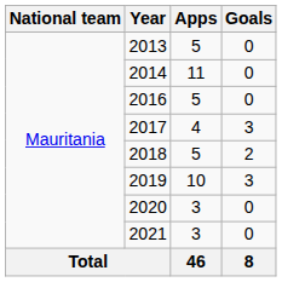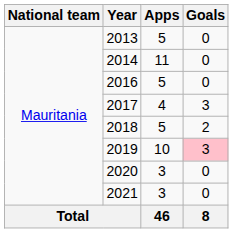2019 | Goals: no background -> pink background
